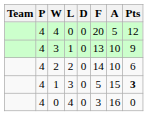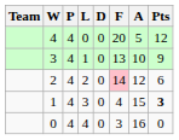columns swapped: P <-> W
row 4 | F: no background -> pink background
row 4 | A: 10 -> 12
row 5 | F: 5 -> 4
